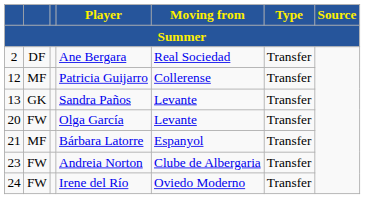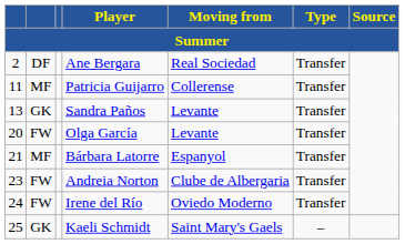Patricia Guijarro | column 1: 12 -> 11
+ row: 25 | GK | Kaeli Schmidt | Saint Mary's Gaels | –
